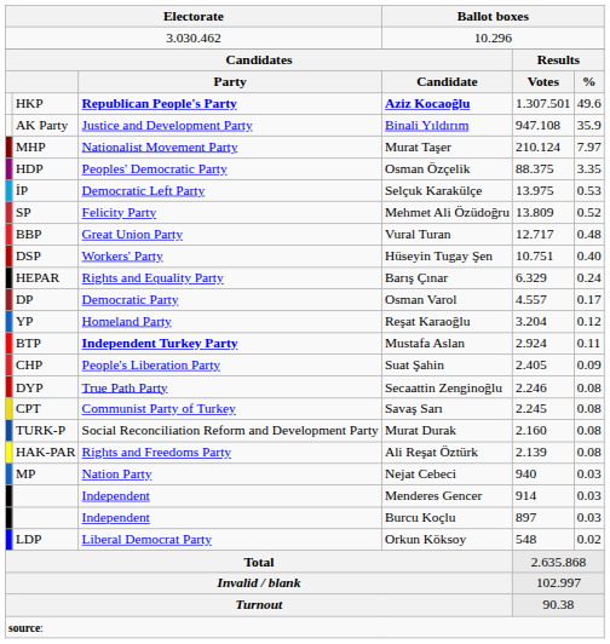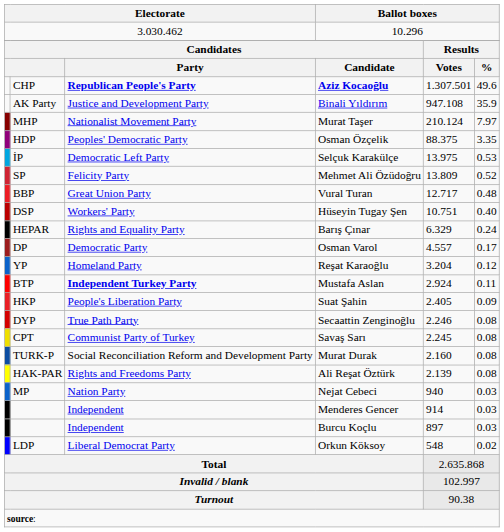Aziz Kocaoğlu | column 2: HKP -> CHP
Suat Şahin | column 2: CHP -> HKP
